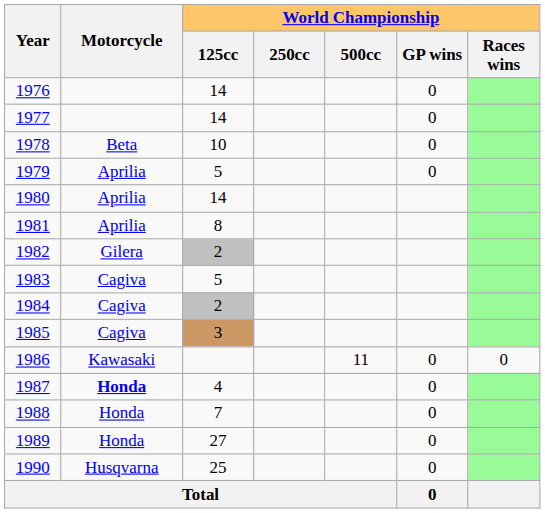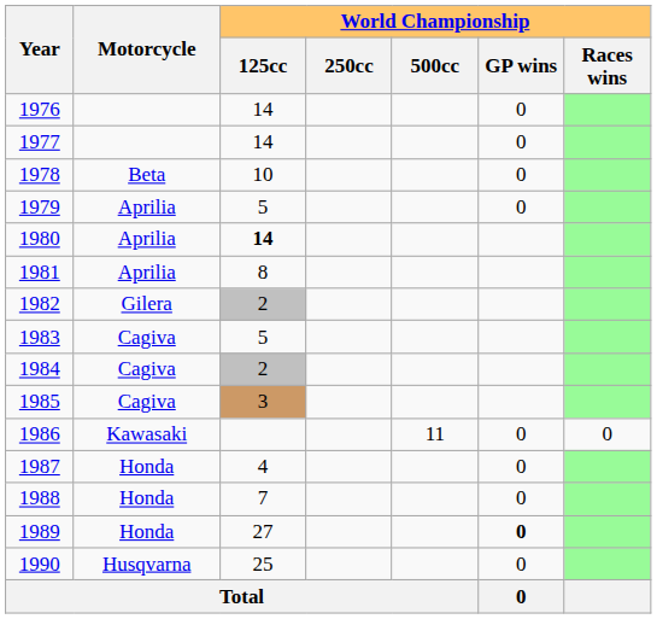1980 | World Championship / 125cc: normal -> bold
1987 | Motorcycle: bold -> normal
1989 | World Championship / GP wins: normal -> bold
